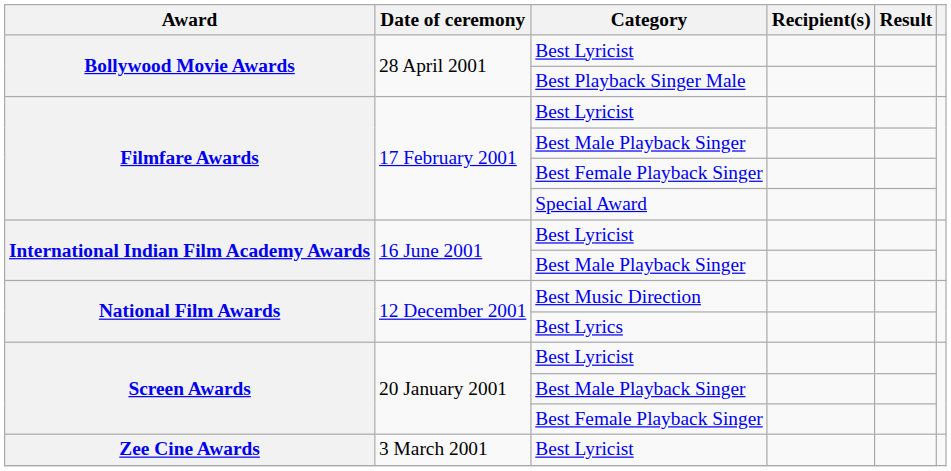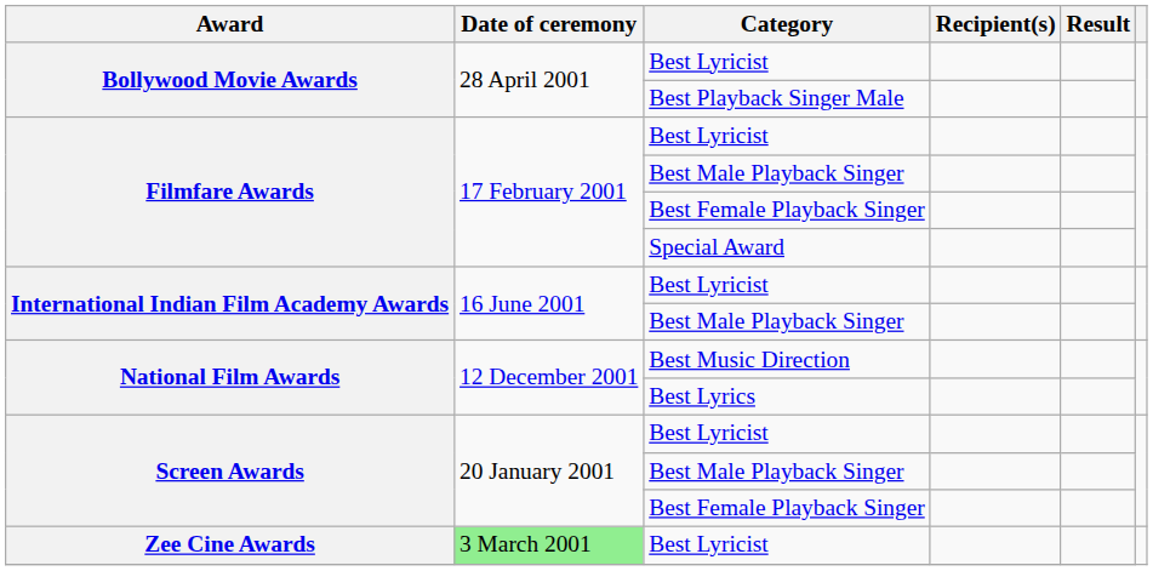Zee Cine Awards / Best Lyricist | Date of ceremony: no background -> lightgreen background
